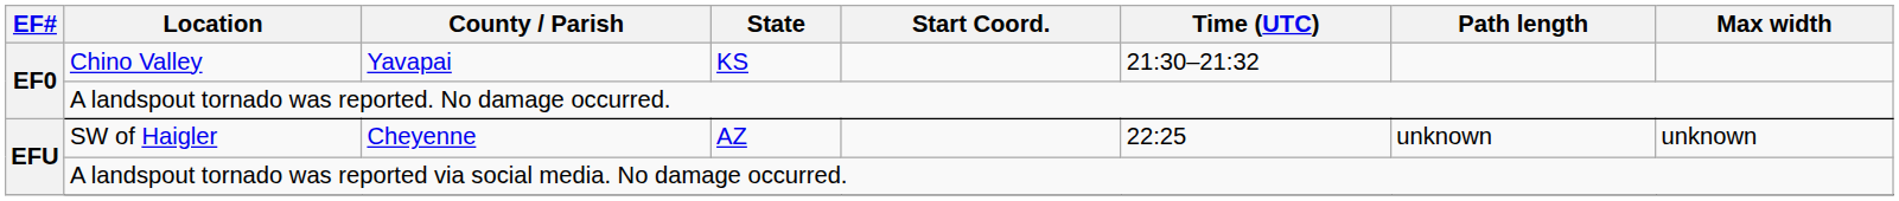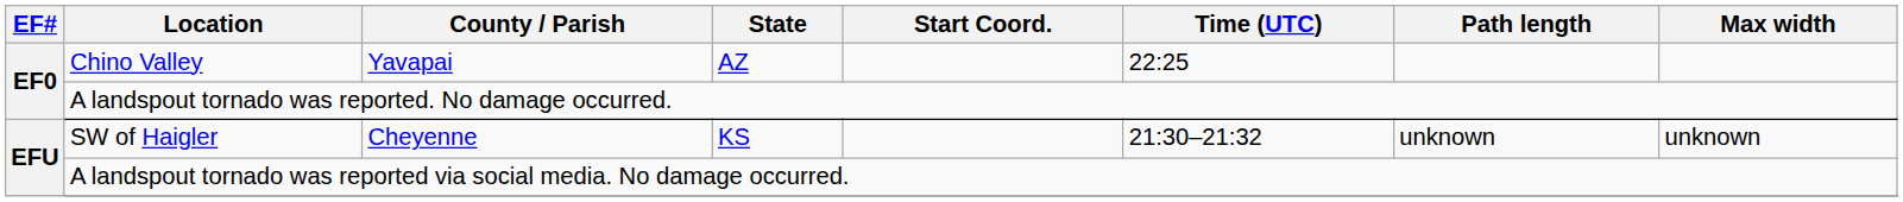Chino Valley | State: KS -> AZ
Chino Valley | Time (UTC): 21:30–21:32 -> 22:25
SW of Haigler | State: AZ -> KS
SW of Haigler | Time (UTC): 22:25 -> 21:30–21:32
